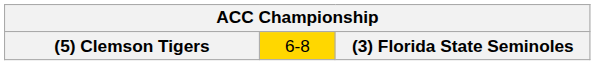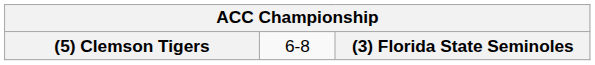(5) Clemson Tigers | column 2: gold background -> no background
